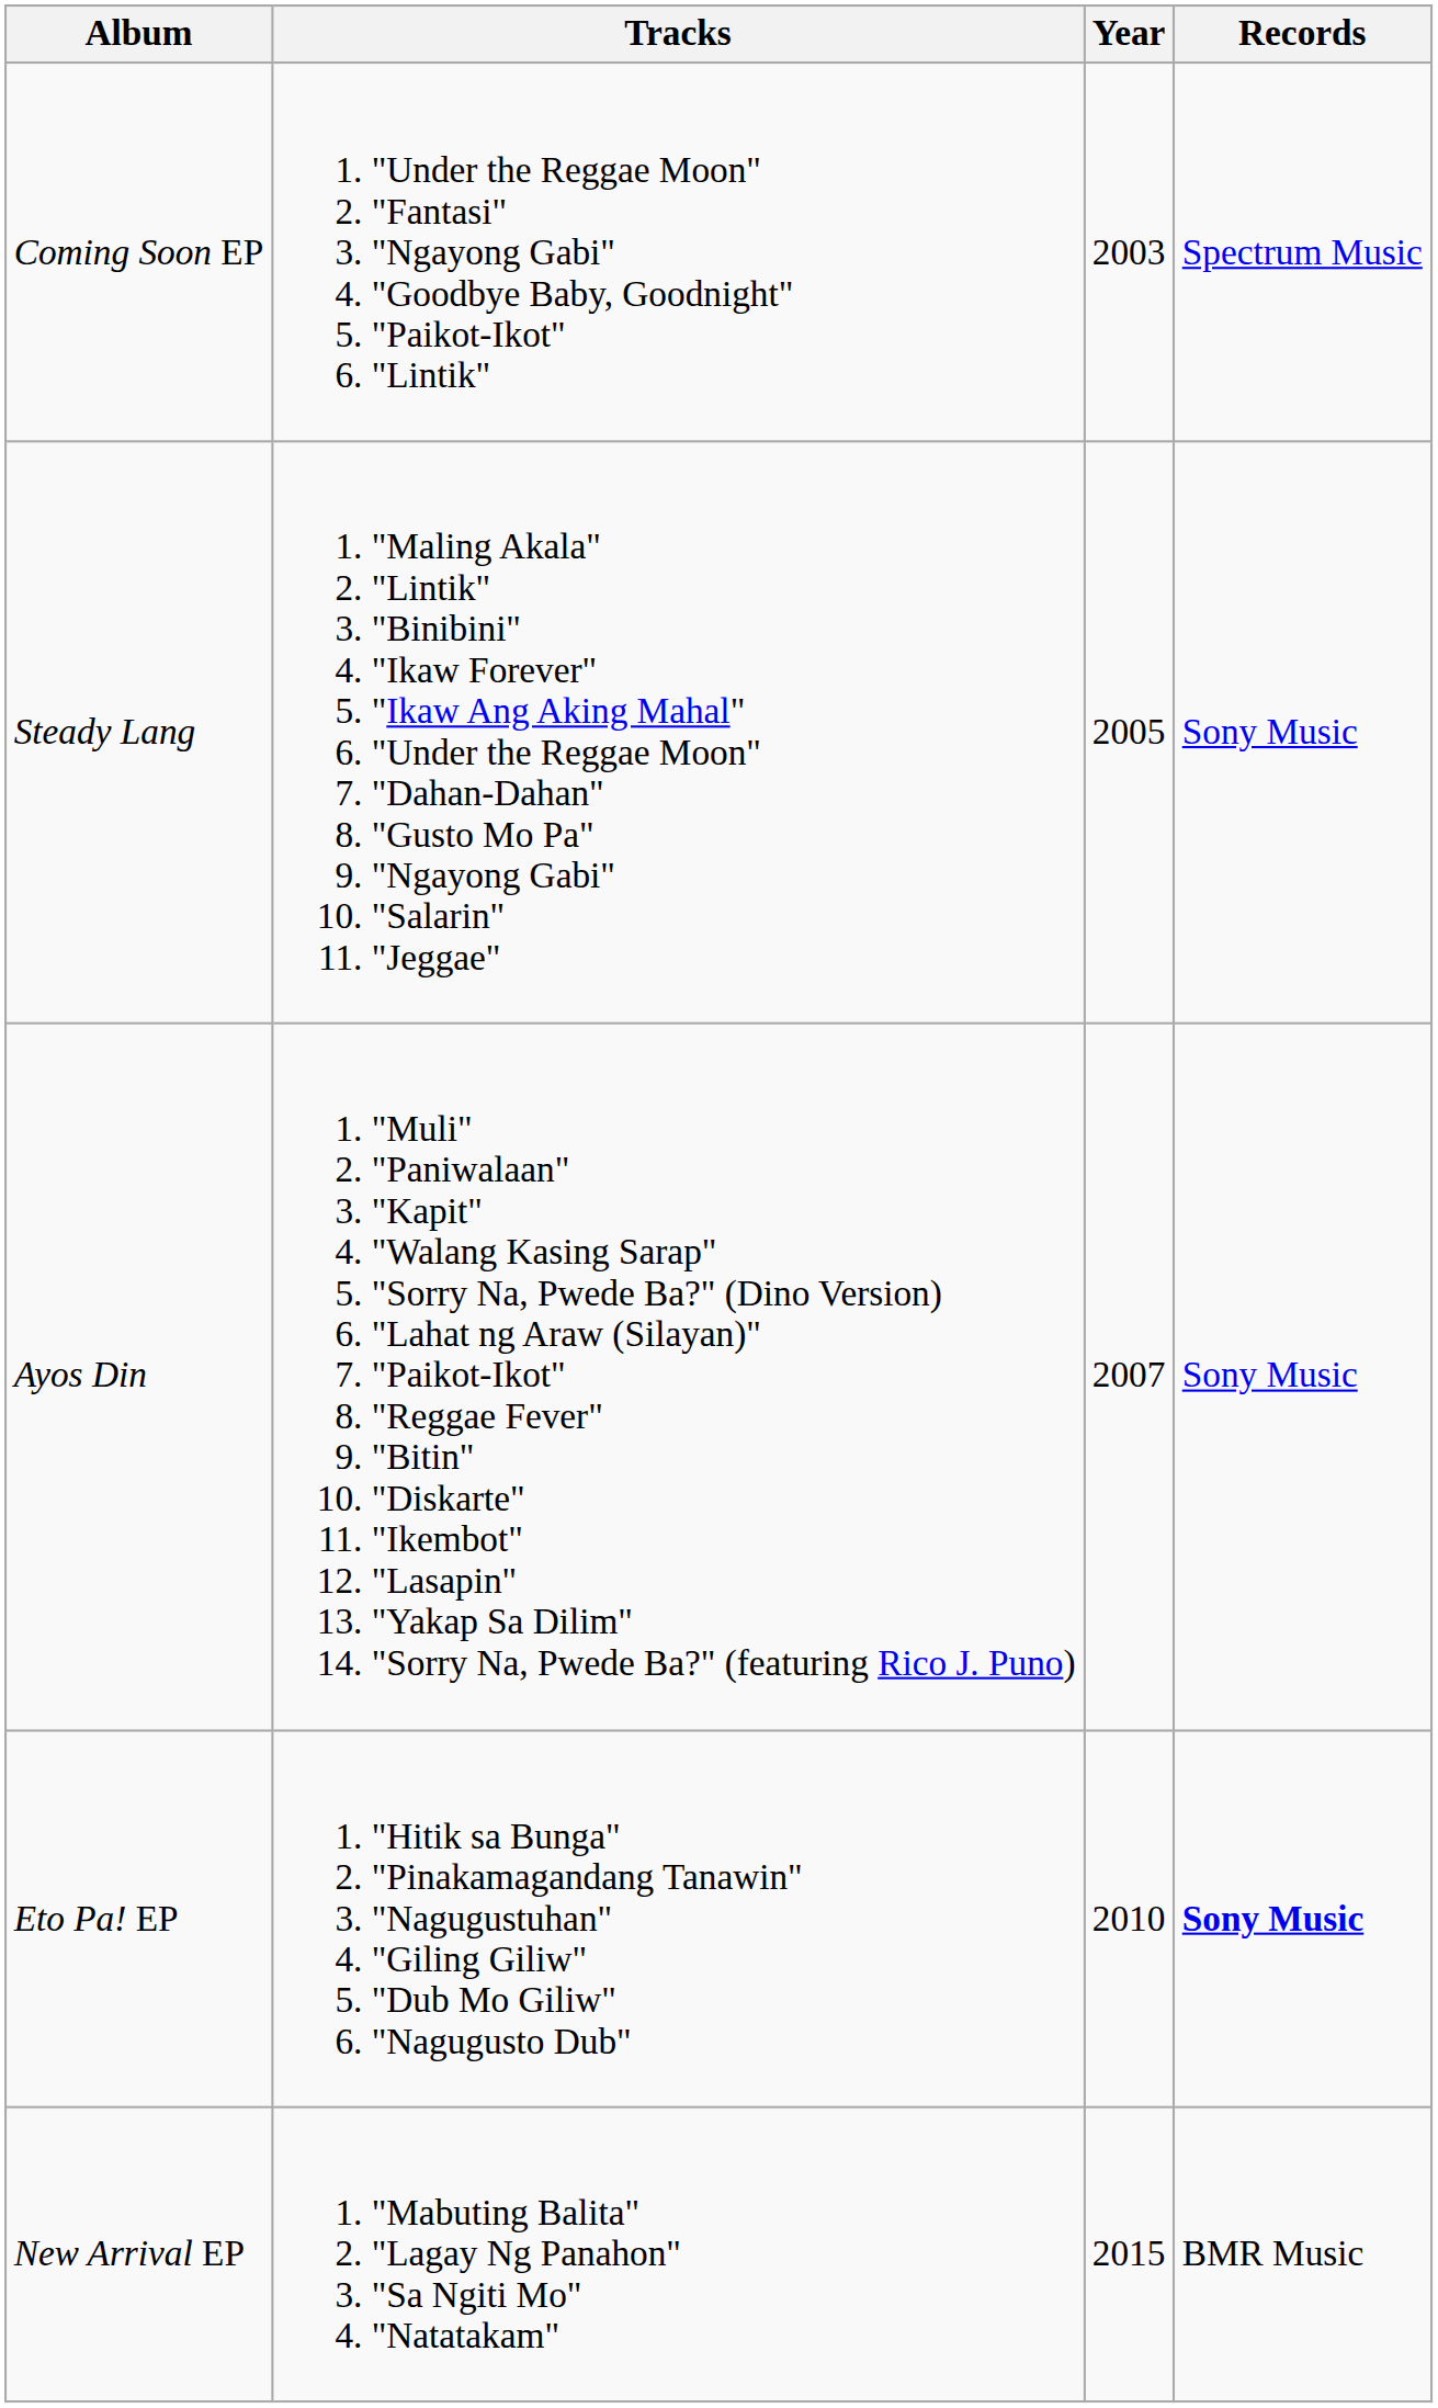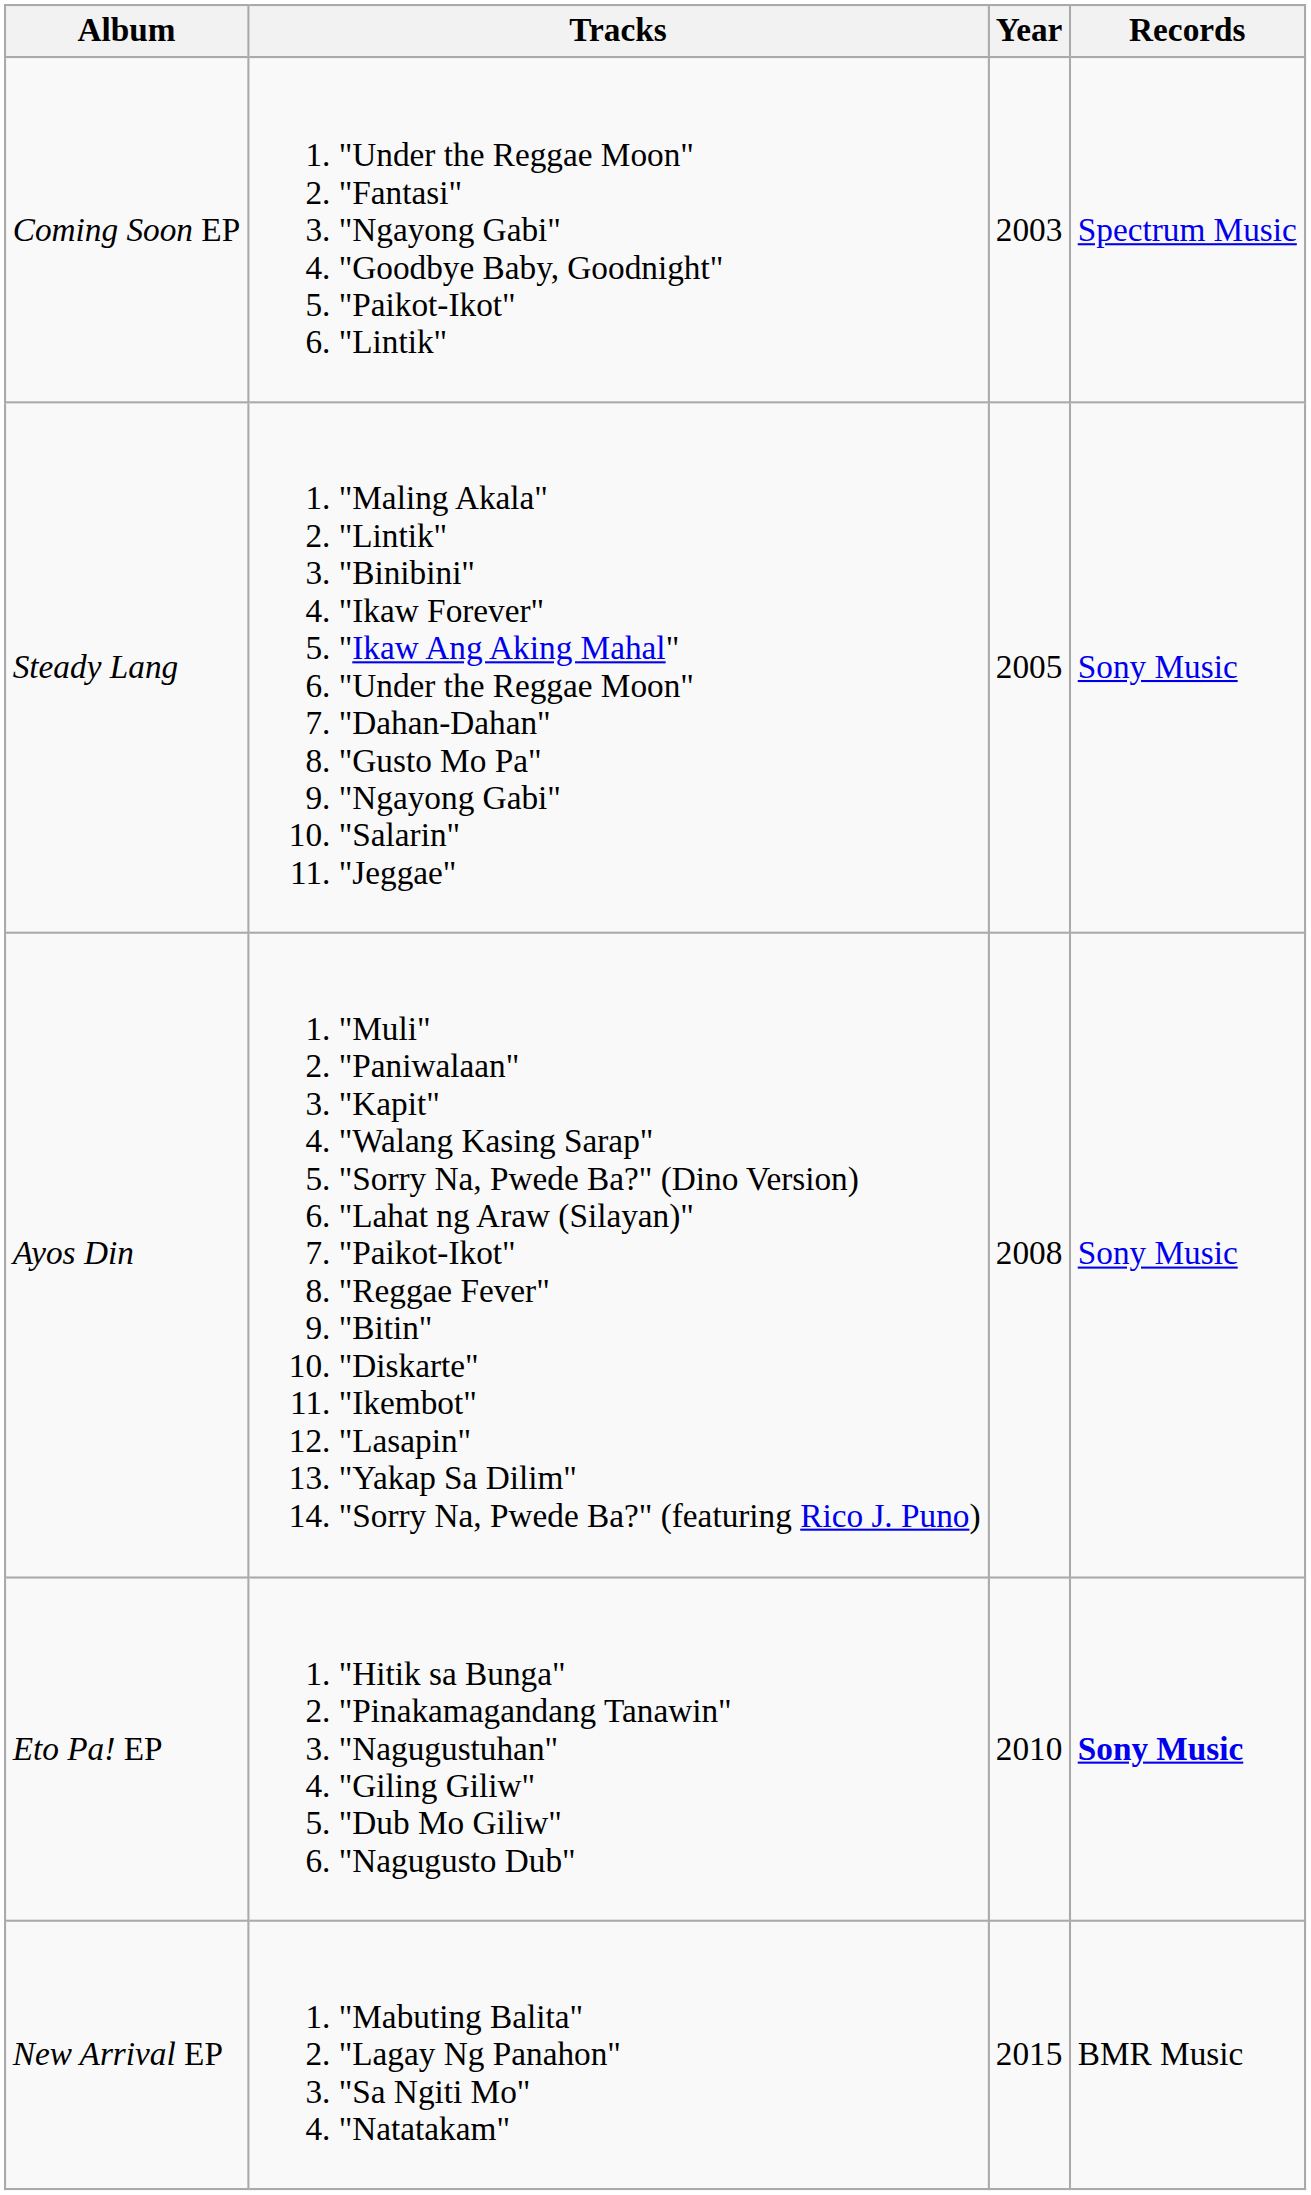Ayos Din | Year: 2007 -> 2008
